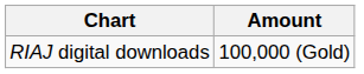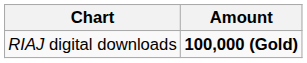RIAJ digital downloads | Amount: normal -> bold
